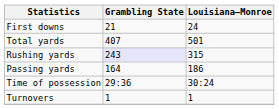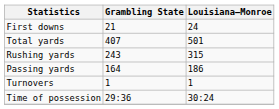Rushing yards | Grambling State: lavender background -> no background
rows swapped: Turnovers <-> Time of possession
